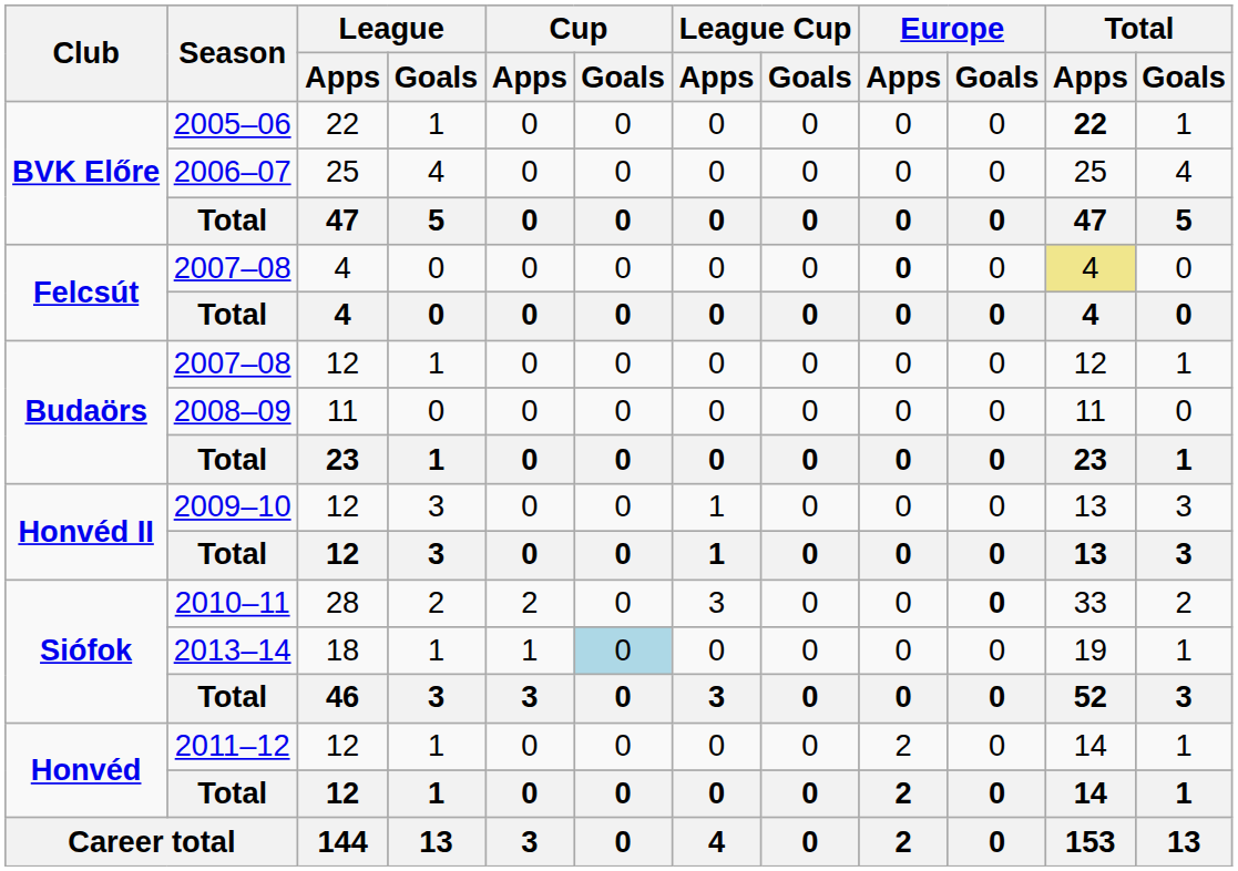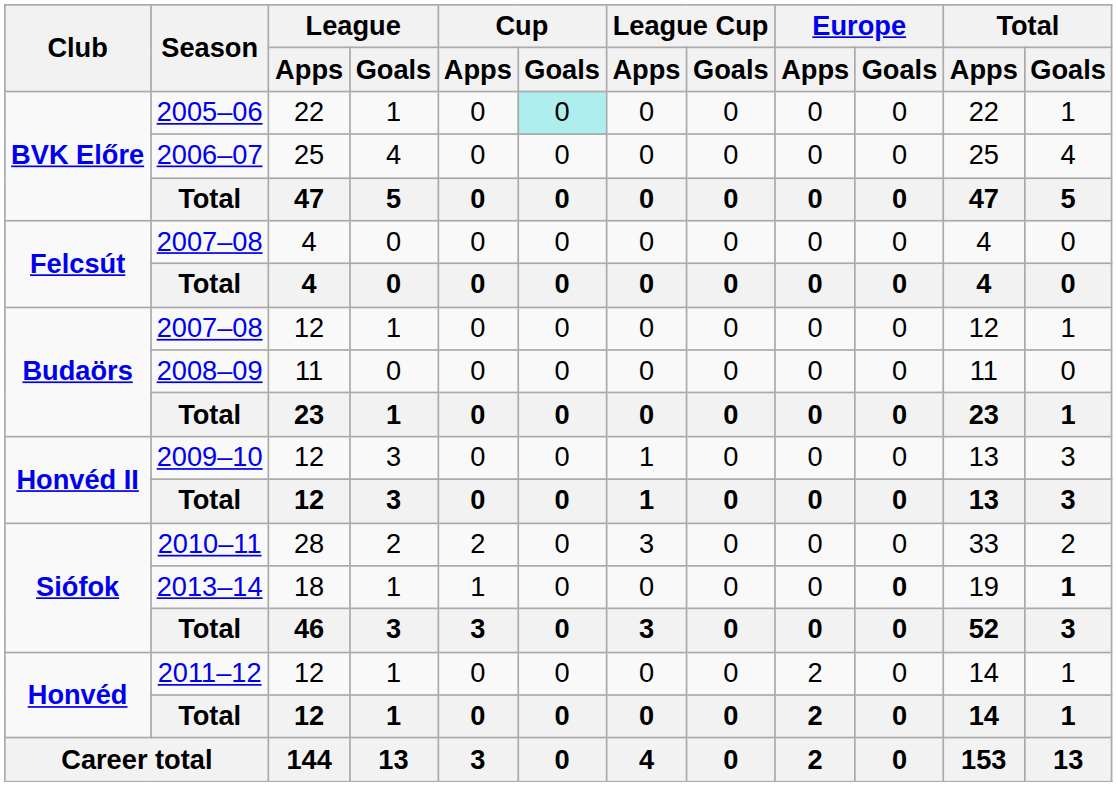2005–06 | Cup / Goals: no background -> paleturquoise background
2005–06 | Total / Apps: bold -> normal
2007–08 / 4 | Europe / Apps: bold -> normal
2007–08 / 4 | Total / Apps: khaki background -> no background
2010–11 | Europe / Goals: bold -> normal
2013–14 | Cup / Goals: lightblue background -> no background
2013–14 | Europe / Goals: normal -> bold
2013–14 | Total / Goals: normal -> bold
